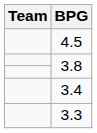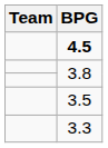row 2 | BPG: normal -> bold
row 5 | BPG: 3.4 -> 3.5
